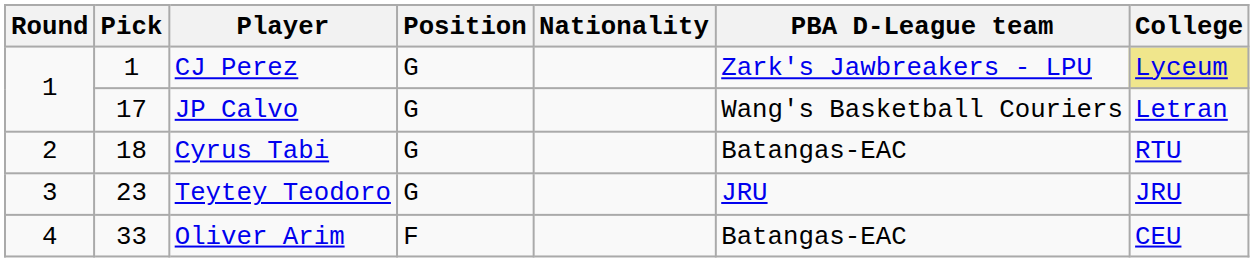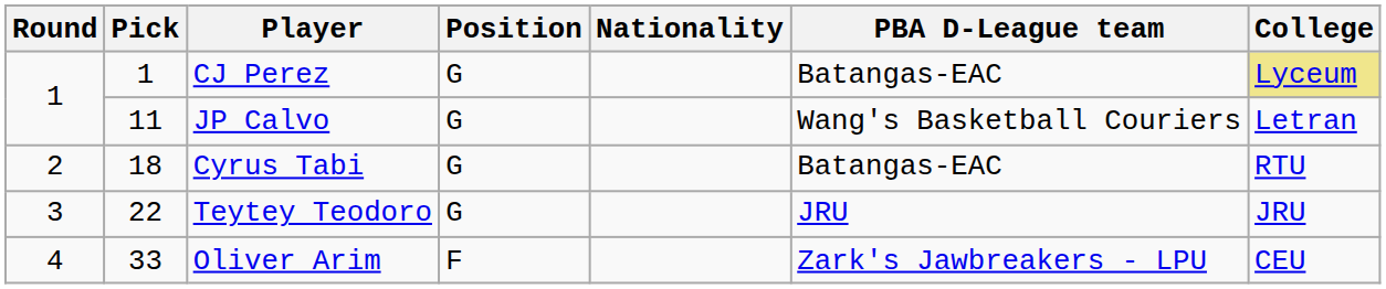CJ Perez | PBA D-League team: Zark's Jawbreakers - LPU -> Batangas-EAC
JP Calvo | Pick: 17 -> 11
Teytey Teodoro | Pick: 23 -> 22
Oliver Arim | PBA D-League team: Batangas-EAC -> Zark's Jawbreakers - LPU
